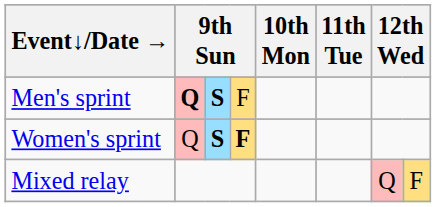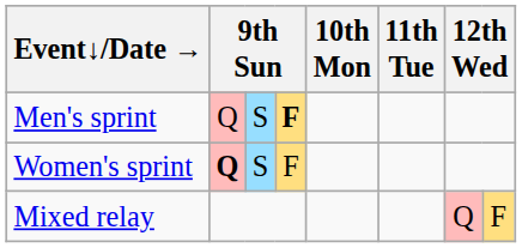Men's sprint | column 2: bold -> normal
Men's sprint | column 3: bold -> normal
Men's sprint | column 4: normal -> bold
Women's sprint | column 2: normal -> bold
Women's sprint | column 3: bold -> normal
Women's sprint | column 4: bold -> normal
